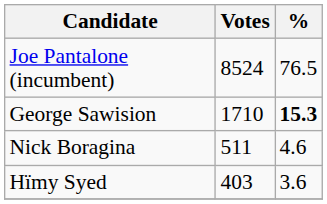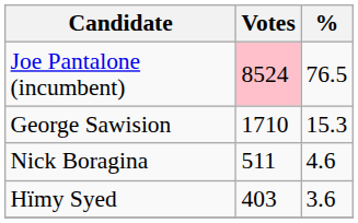Joe Pantalone (incumbent) | Votes: no background -> pink background
George Sawision | %: bold -> normal
